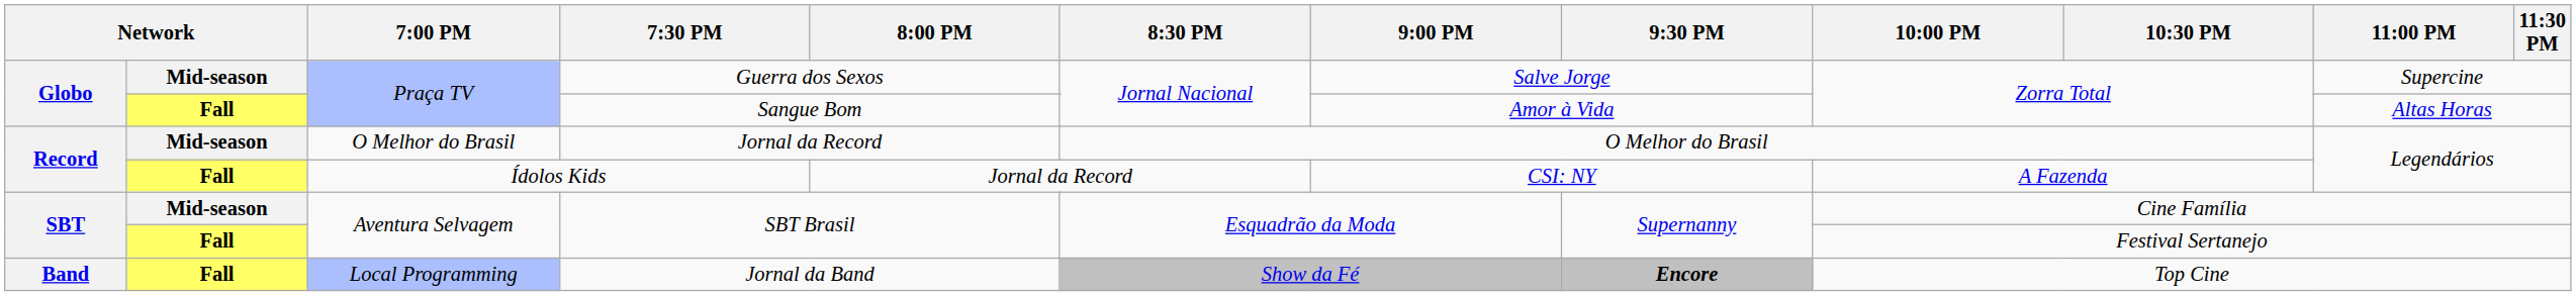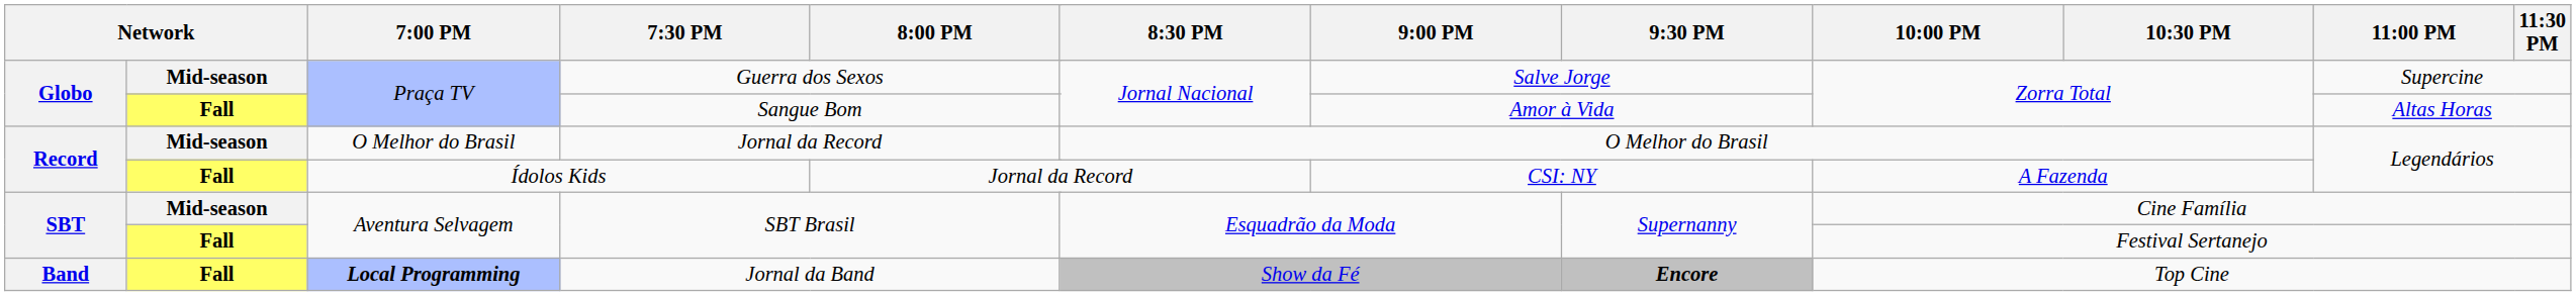Jornal da Band | 7:00 PM: normal -> bold
